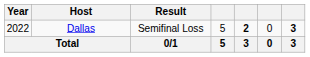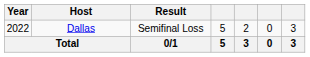Dallas | column 5: bold -> normal
Dallas | column 7: bold -> normal
